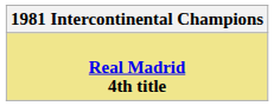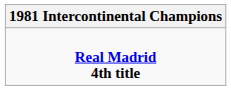row 2 | column 1: khaki background -> no background
